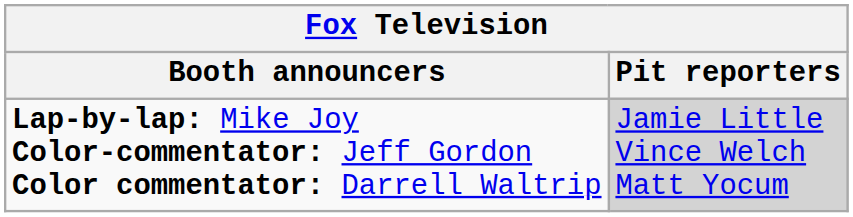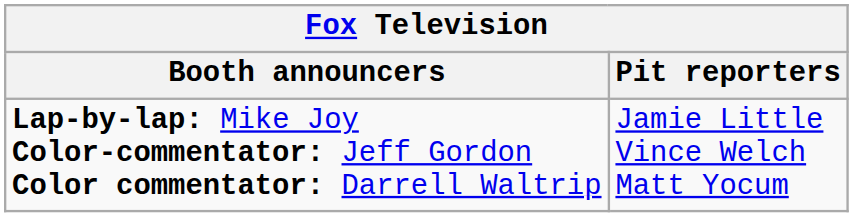row 3 | Pit reporters: lightgrey background -> no background
